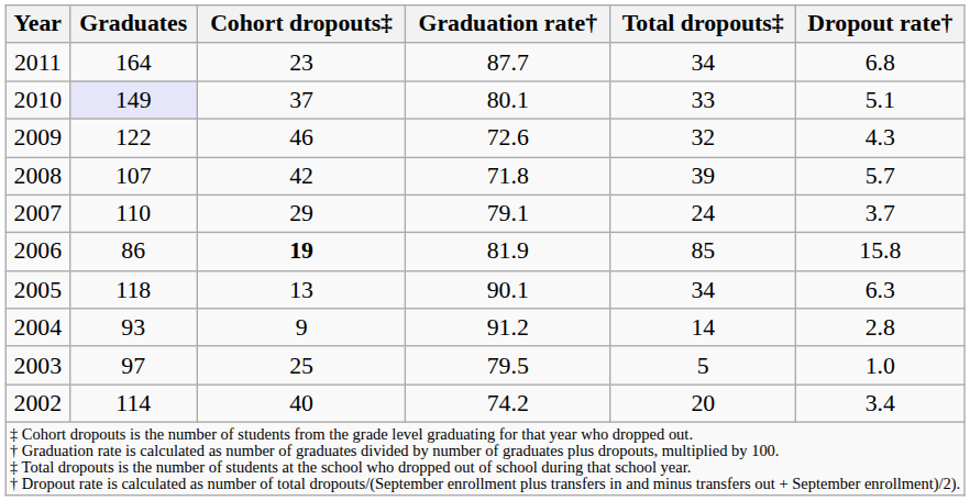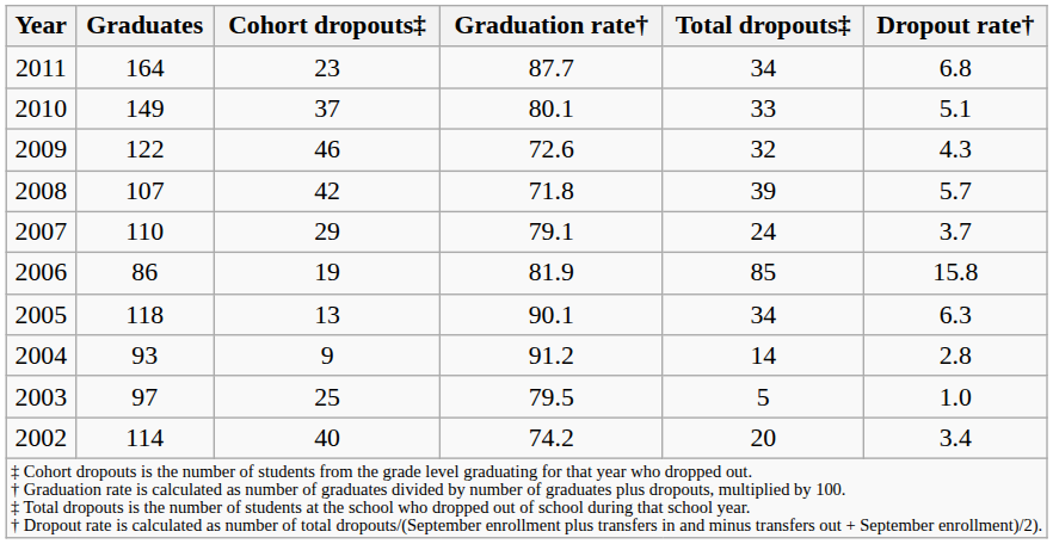2010 | Graduates: lavender background -> no background
2006 | Cohort dropouts‡: bold -> normal
